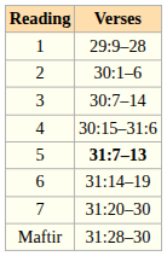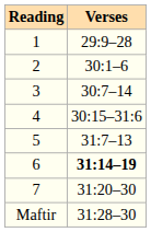5 | Verses: bold -> normal
6 | Verses: normal -> bold
